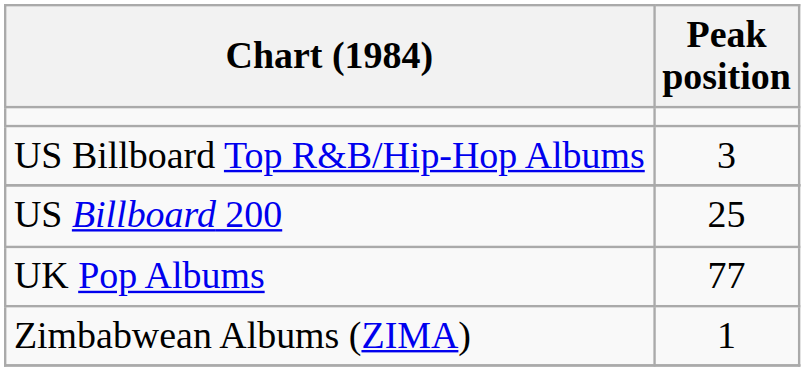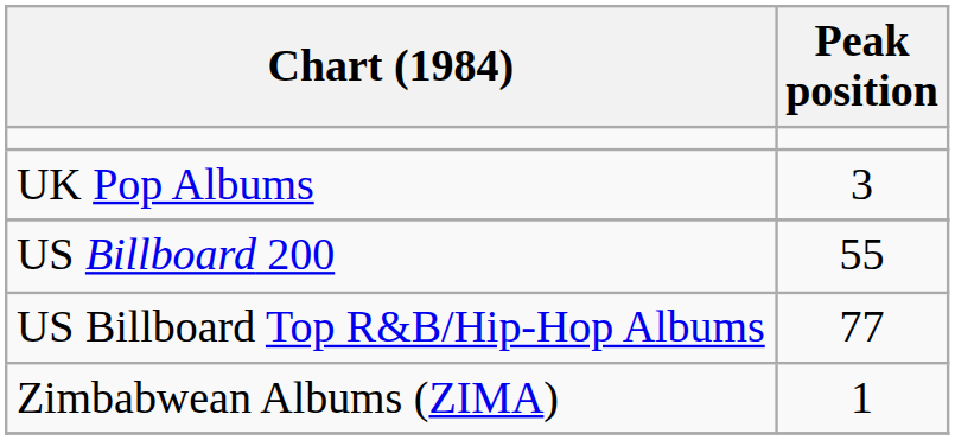row 3 | Chart (1984): US Billboard Top R&B/Hip-Hop Albums -> UK Pop Albums
row 4 | Peak position: 25 -> 55
row 5 | Chart (1984): UK Pop Albums -> US Billboard Top R&B/Hip-Hop Albums
